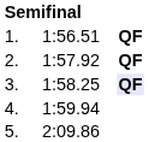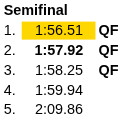1. | column 2: no background -> gold background
2. | column 2: normal -> bold
3. | column 3: lavender background -> no background
